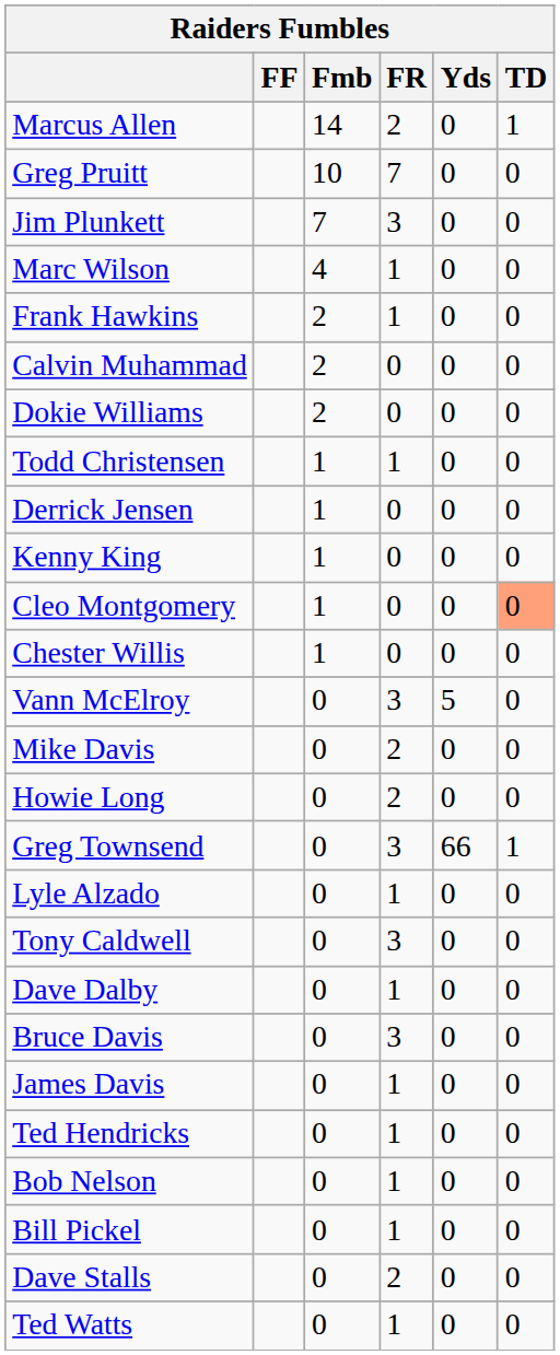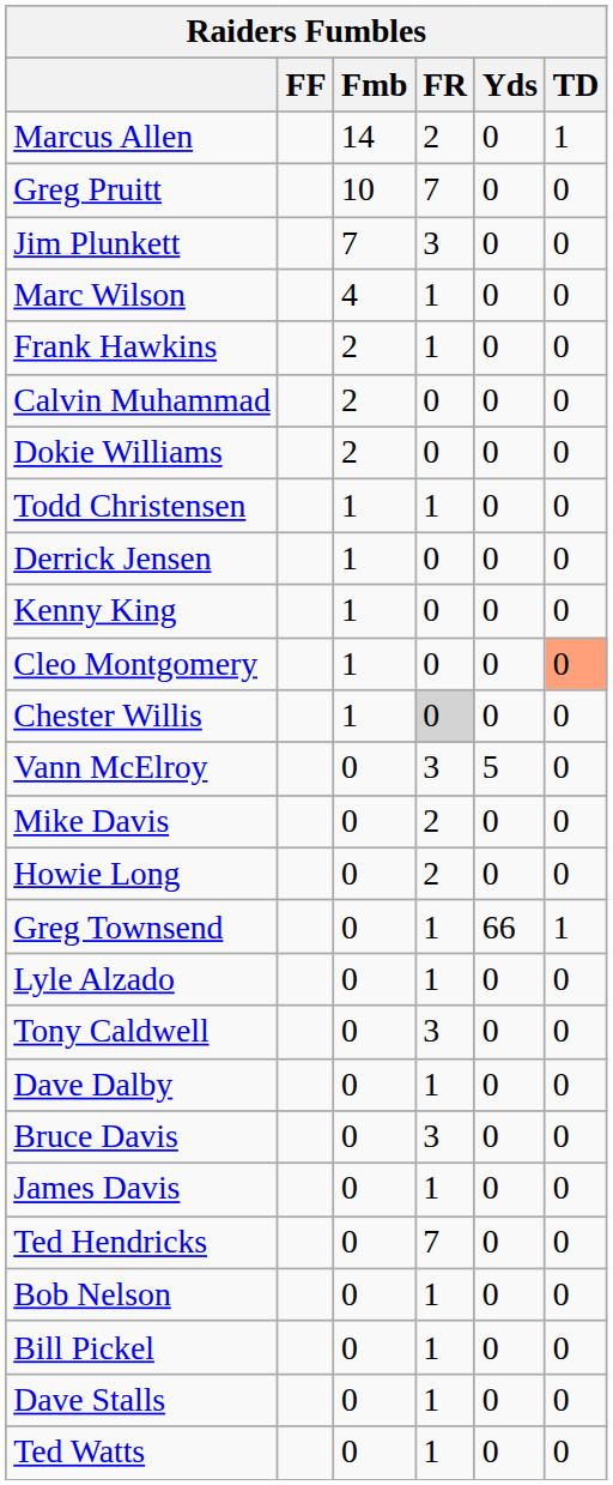Chester Willis | FR: no background -> lightgrey background
Greg Townsend | FR: 3 -> 1
Ted Hendricks | FR: 1 -> 7
Dave Stalls | FR: 2 -> 1
